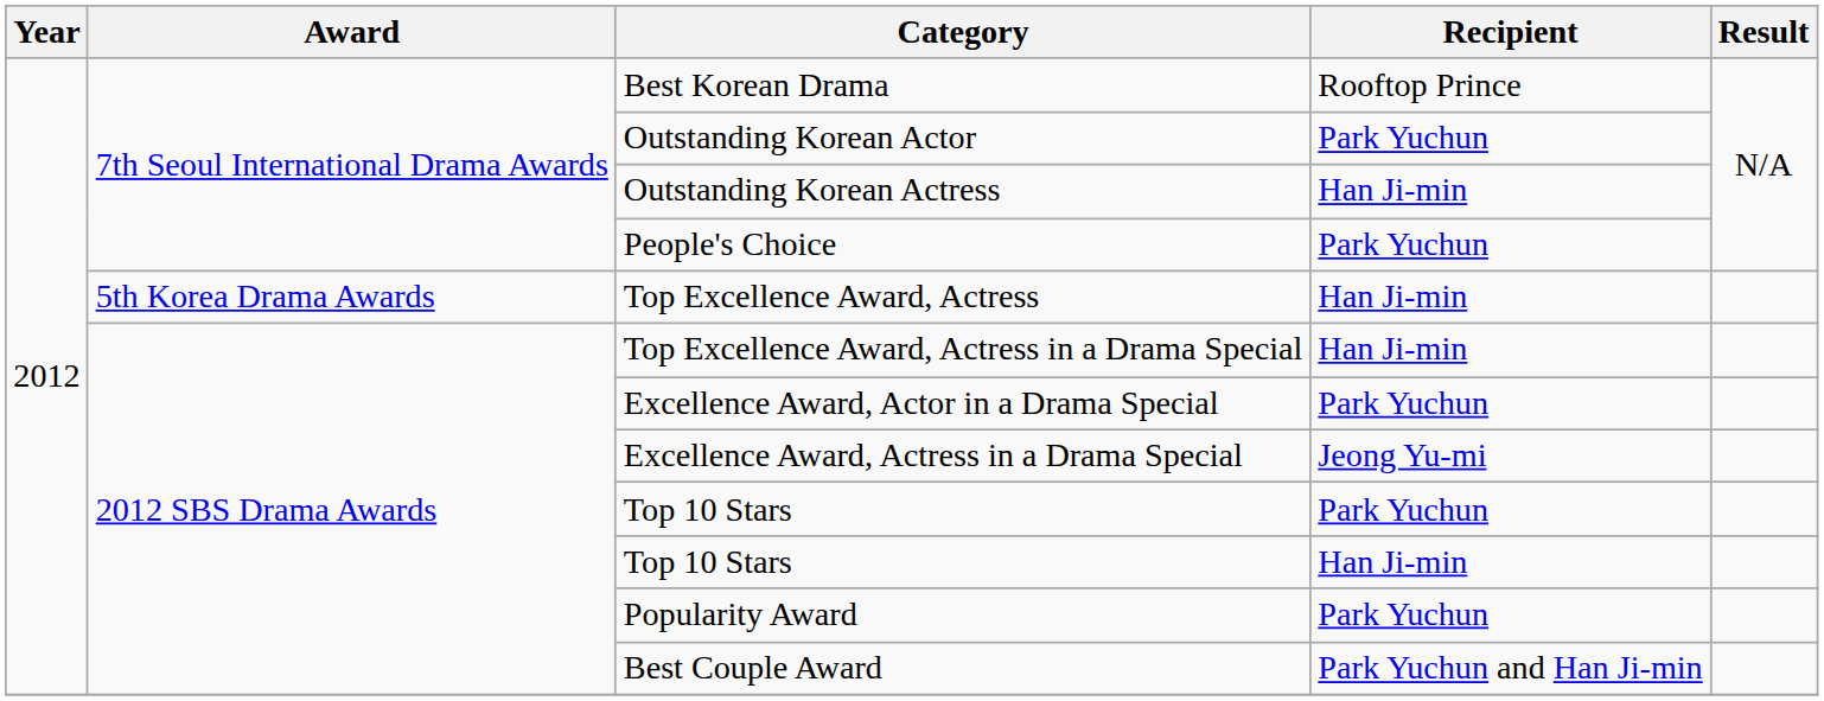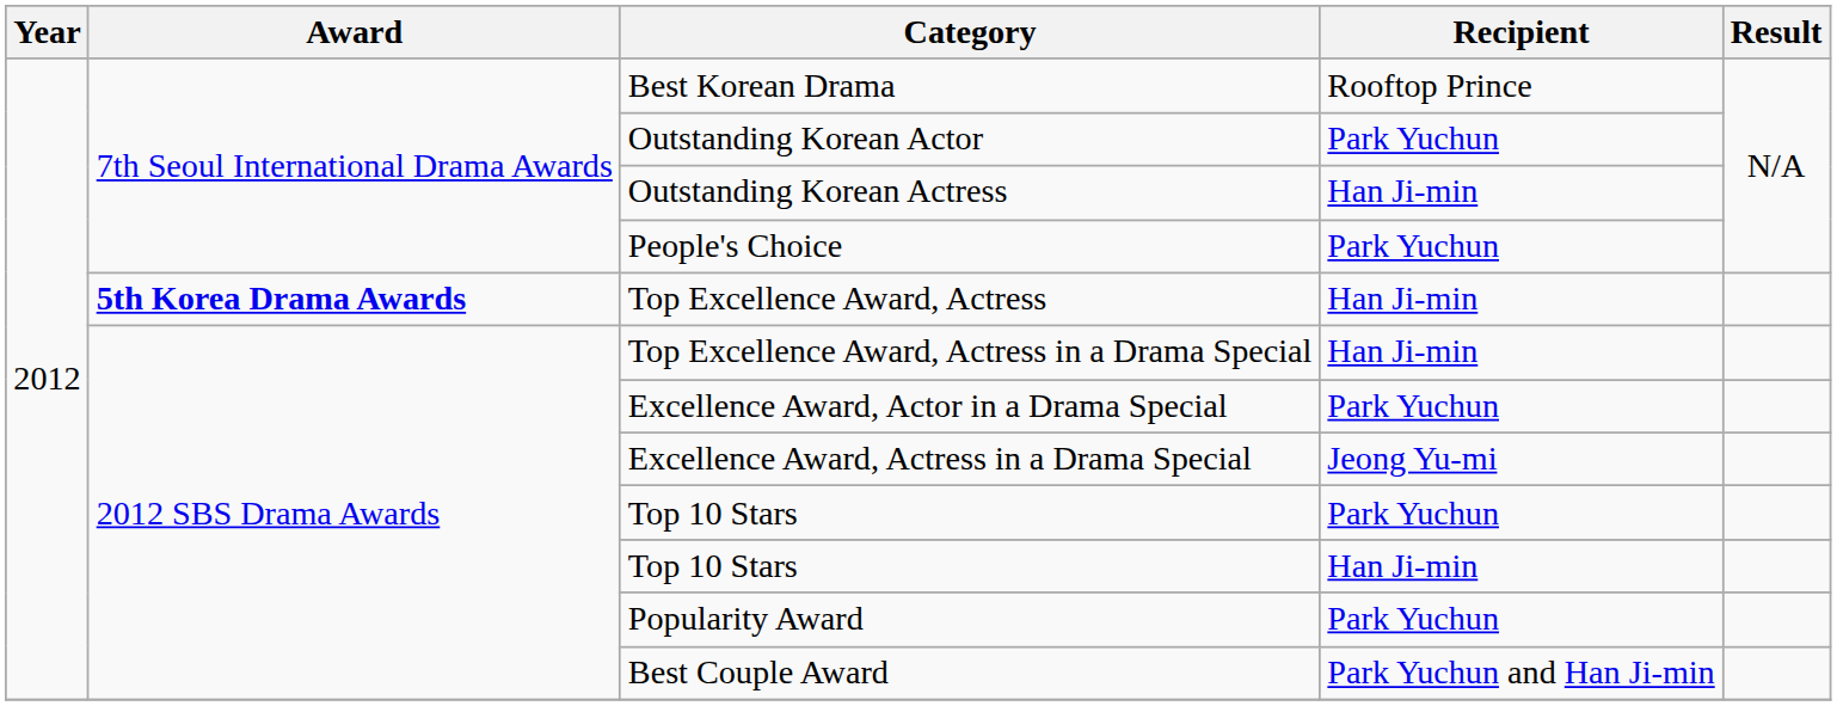Top Excellence Award, Actress | Award: normal -> bold
